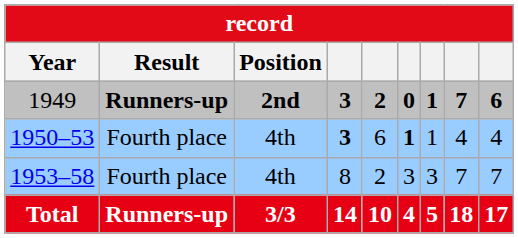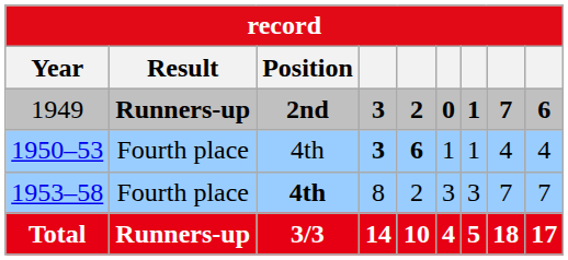1950–53 | column 5: normal -> bold
1950–53 | column 6: bold -> normal
1953–58 | Position: normal -> bold
